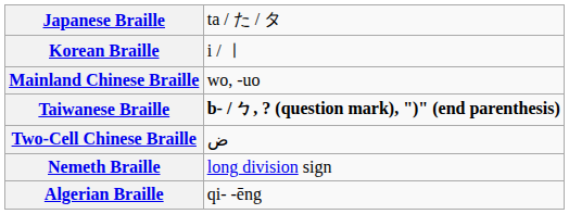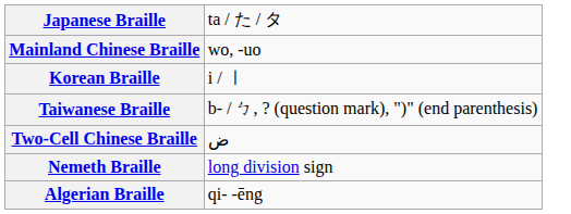rows swapped: Korean Braille <-> Mainland Chinese Braille
Taiwanese Braille | column 2: bold -> normal
